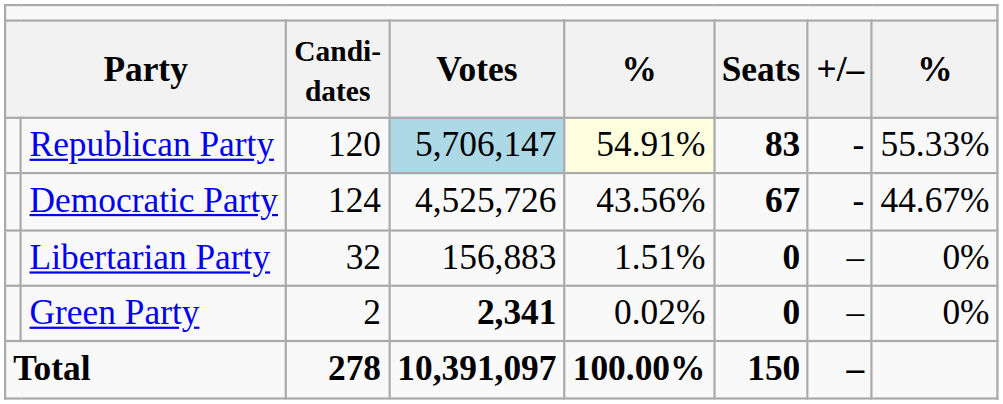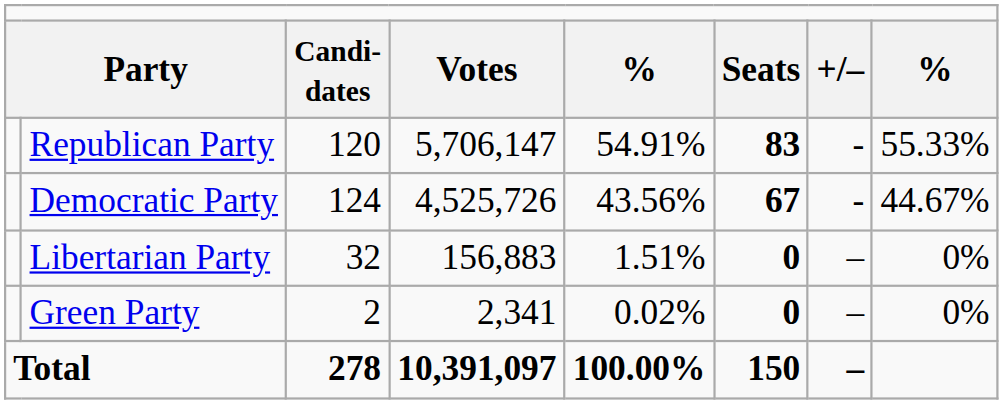Republican Party | column 4: lightblue background -> no background
Republican Party | column 5: lightyellow background -> no background
Green Party | column 4: bold -> normal
